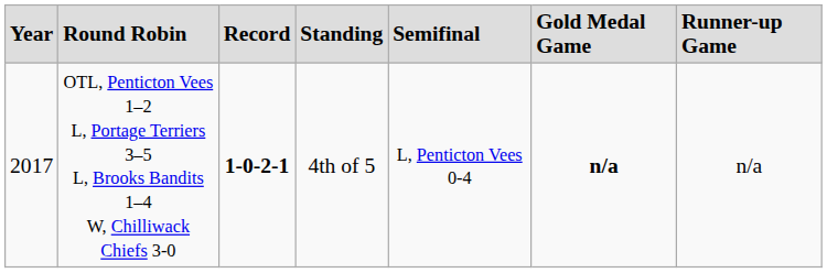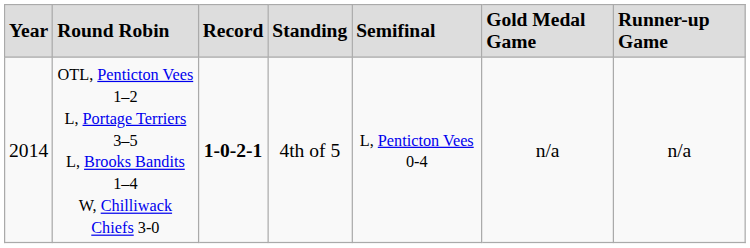row 2 | column 1: 2017 -> 2014
row 2 | column 6: bold -> normal
